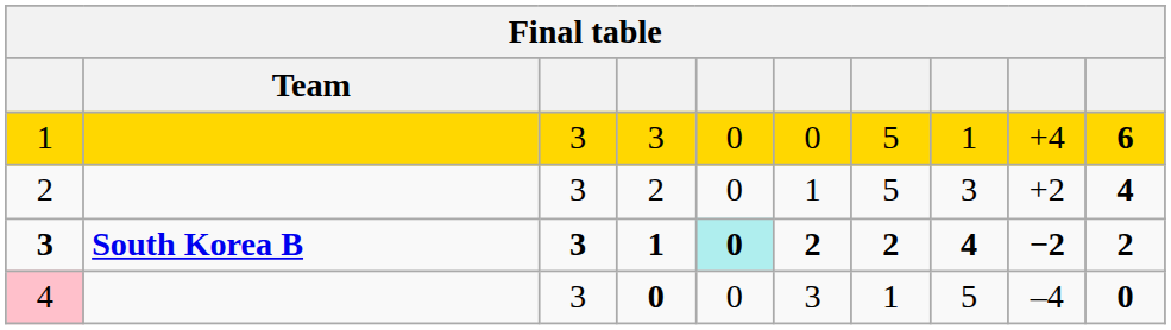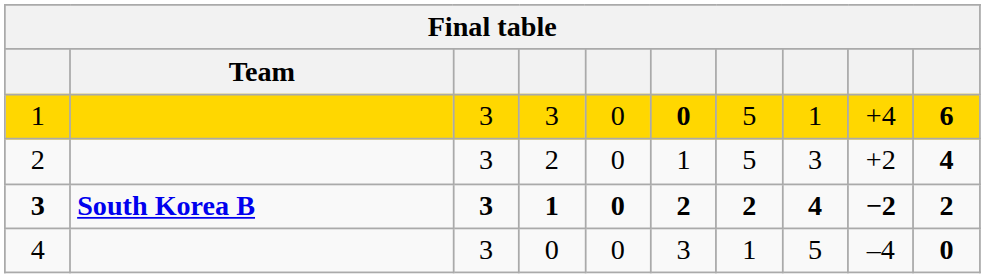row 3 | column 6: normal -> bold
row 5 | column 5: paleturquoise background -> no background
row 6 | column 1: pink background -> no background
row 6 | column 4: bold -> normal
